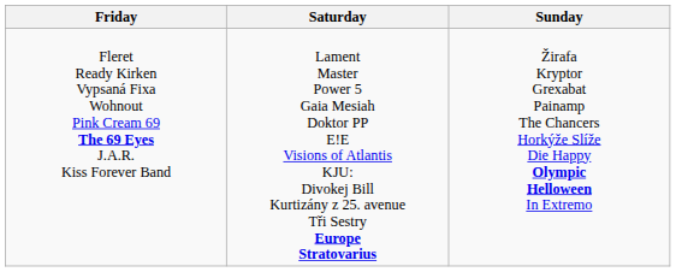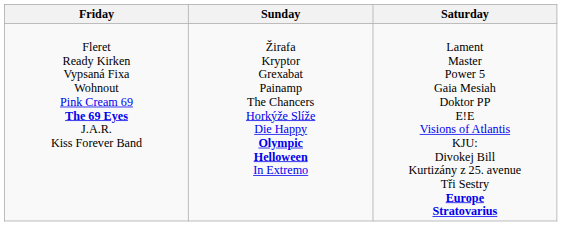columns swapped: Saturday <-> Sunday
